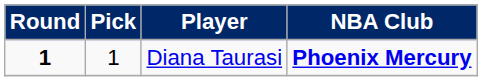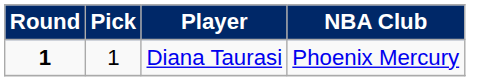Diana Taurasi | NBA Club: bold -> normal
